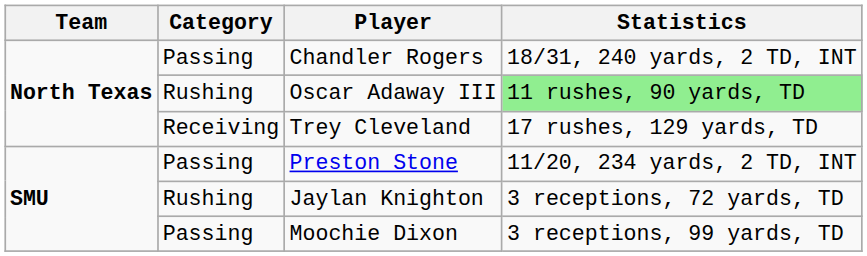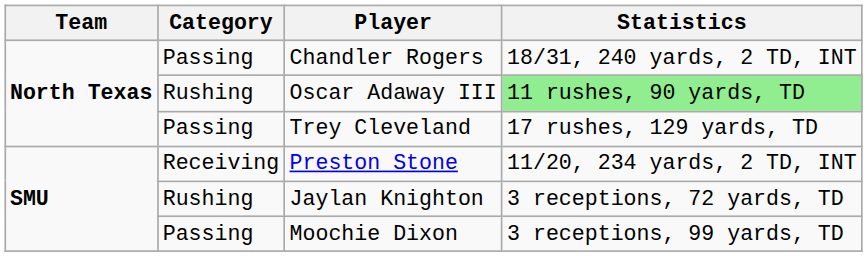Trey Cleveland | Category: Receiving -> Passing
Preston Stone | Category: Passing -> Receiving
